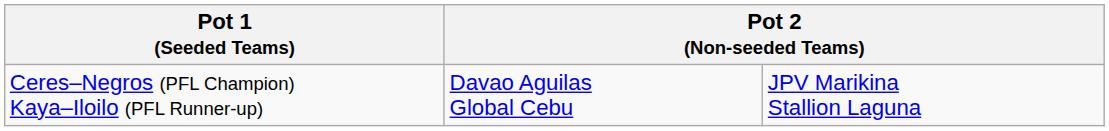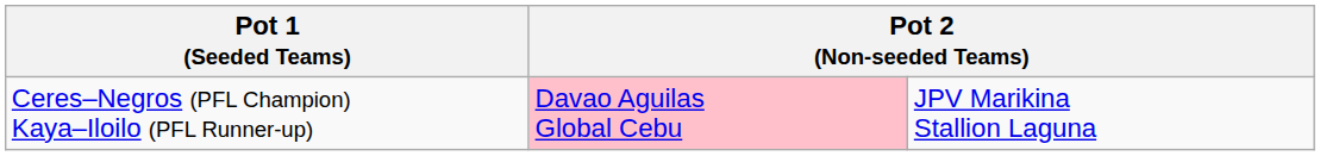Ceres–Negros (PFL Champion) Kaya–Iloilo (PFL Runner-up) | column 2: no background -> pink background
